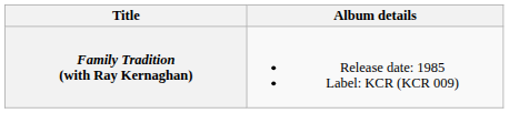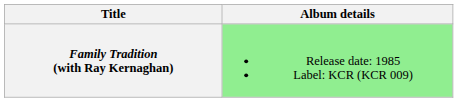Family Tradition (with Ray Kernaghan) | Album details: no background -> lightgreen background
